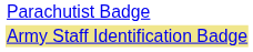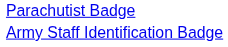row 2 | column 1: khaki background -> no background
